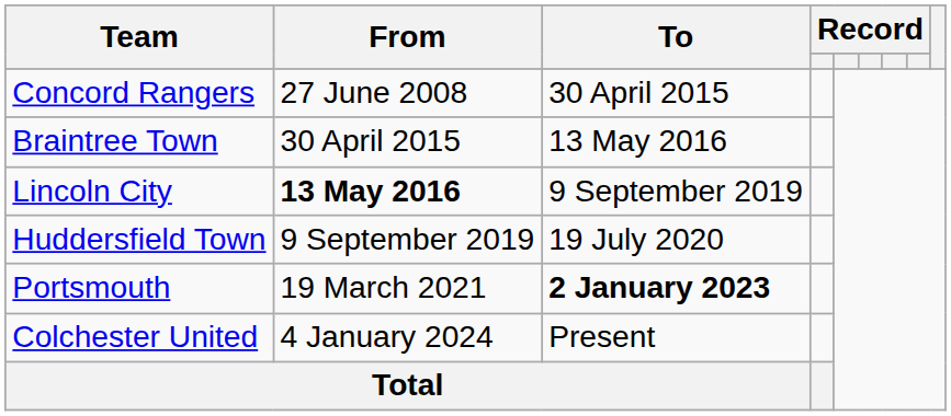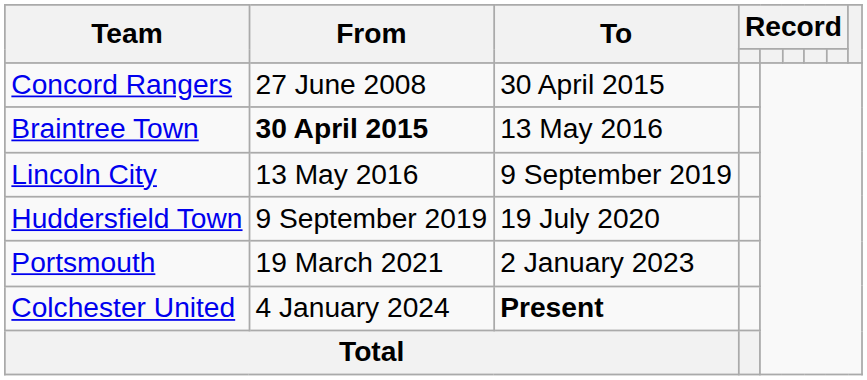Braintree Town | From: normal -> bold
Lincoln City | From: bold -> normal
Portsmouth | To: bold -> normal
Colchester United | To: normal -> bold
